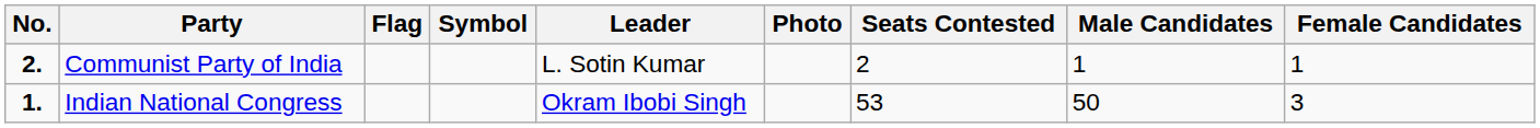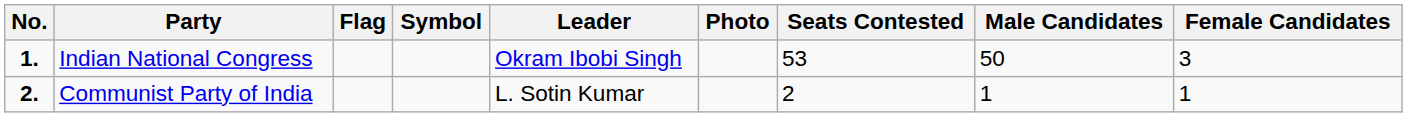rows swapped: Indian National Congress <-> Communist Party of India
